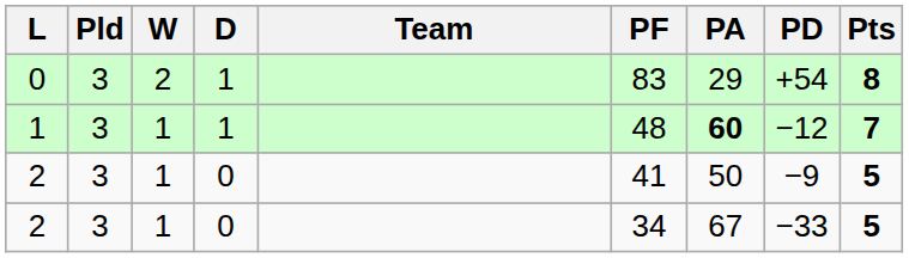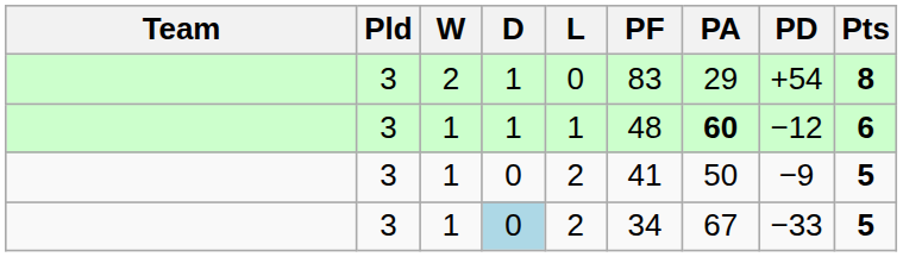columns swapped: Team <-> L
row 3 | Pts: 7 -> 6
row 5 | D: no background -> lightblue background
